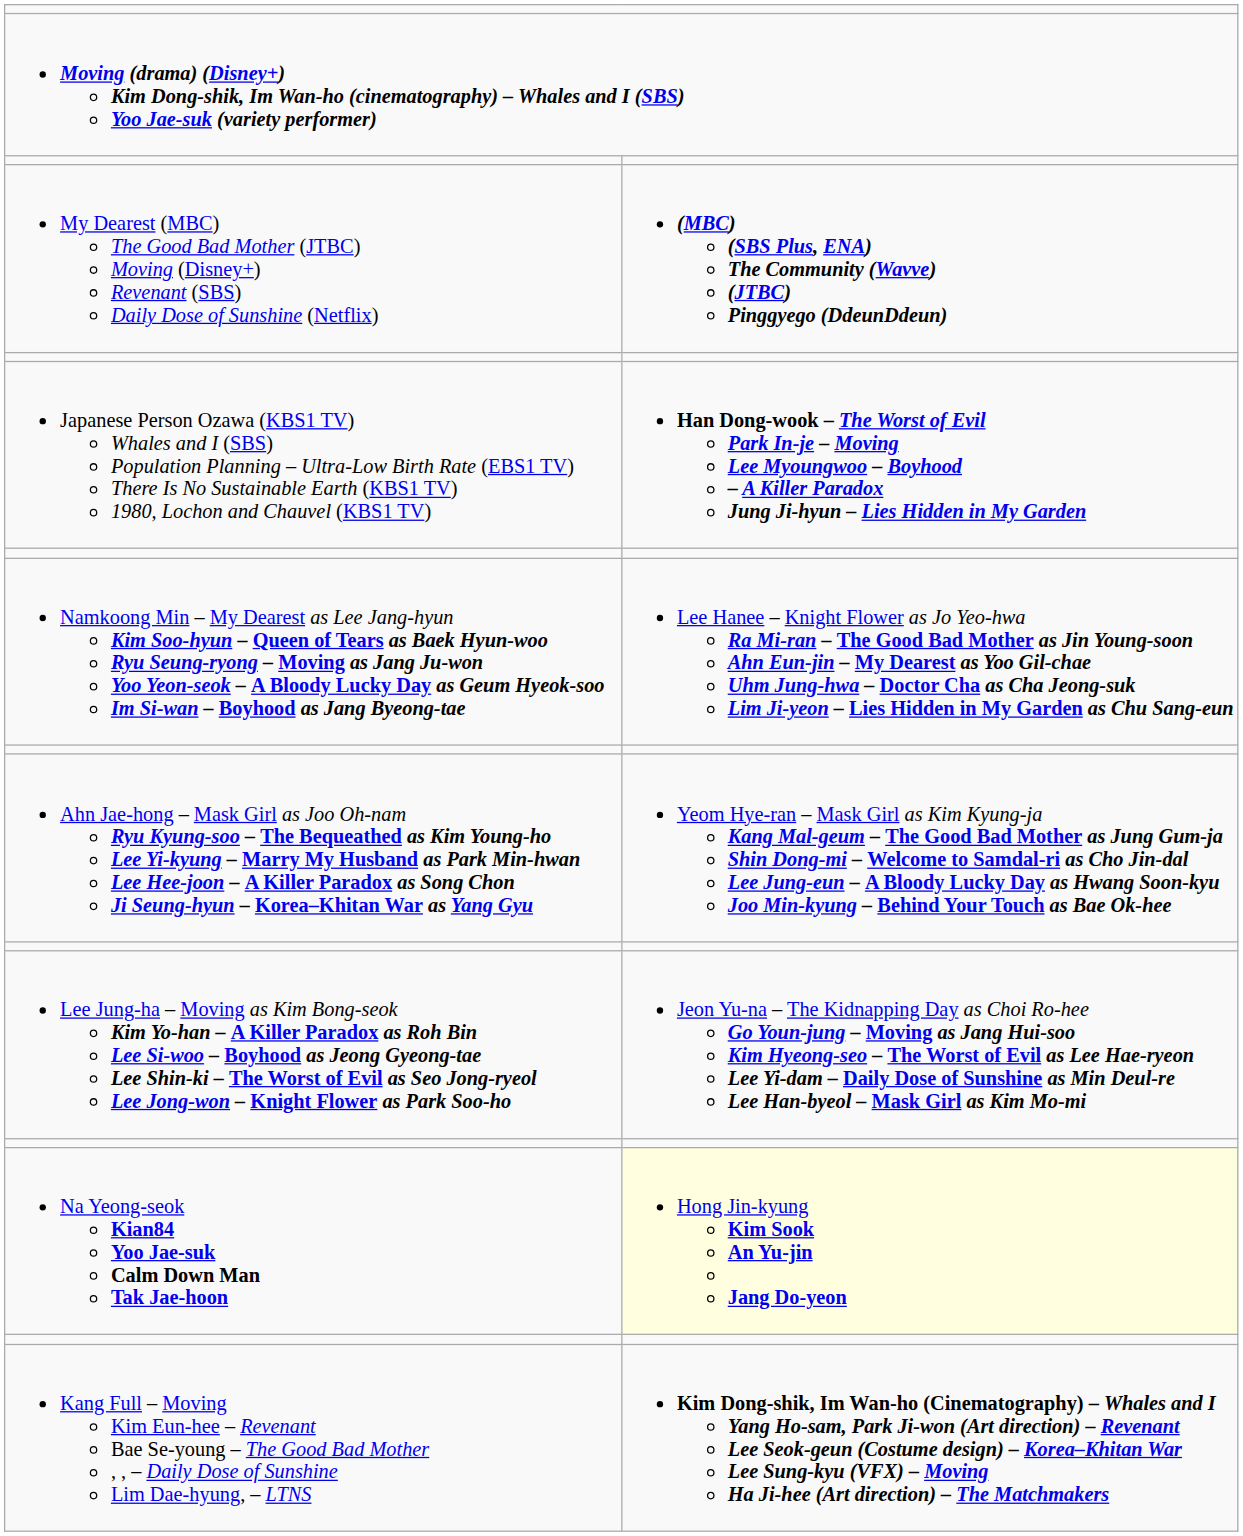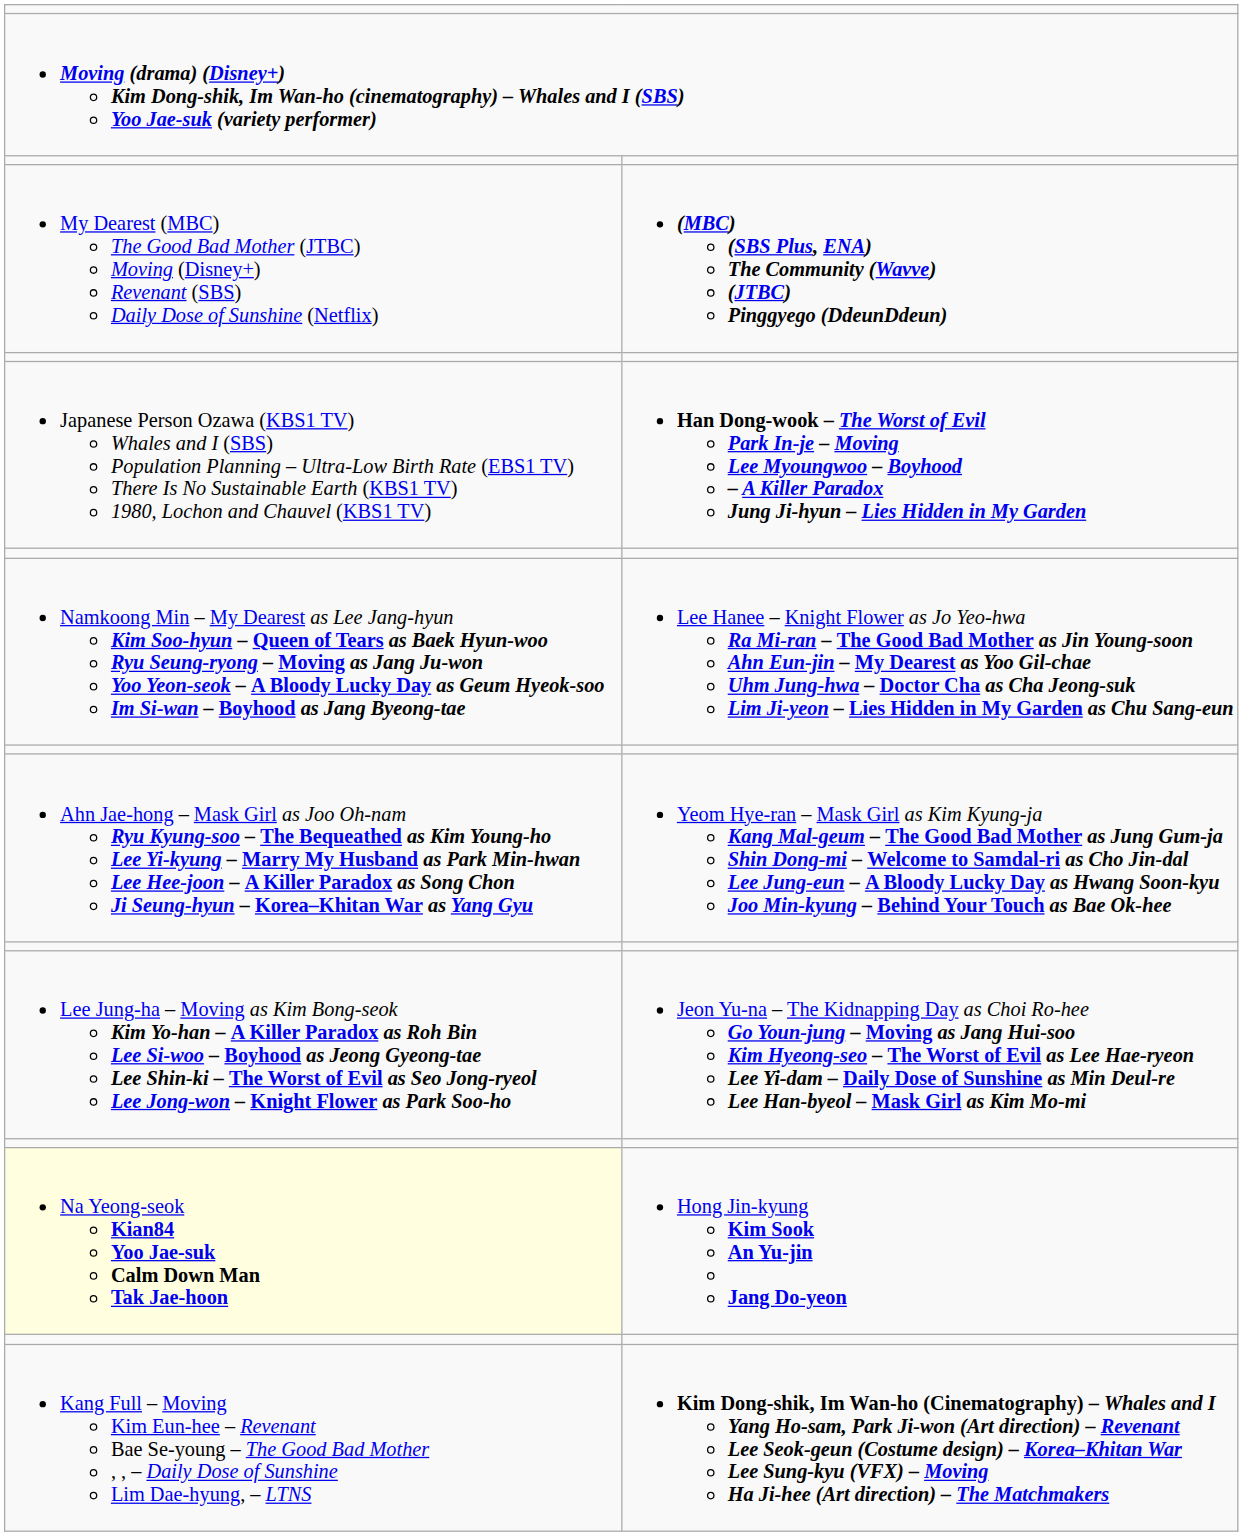row 14 | column 1: no background -> lightyellow background
row 14 | column 2: lightyellow background -> no background
